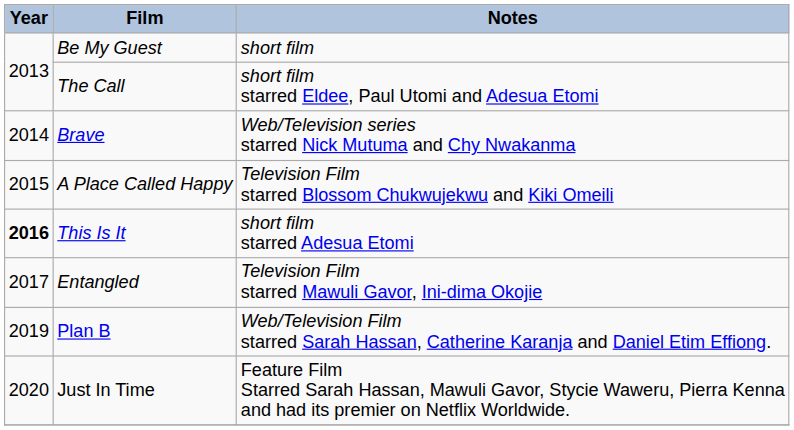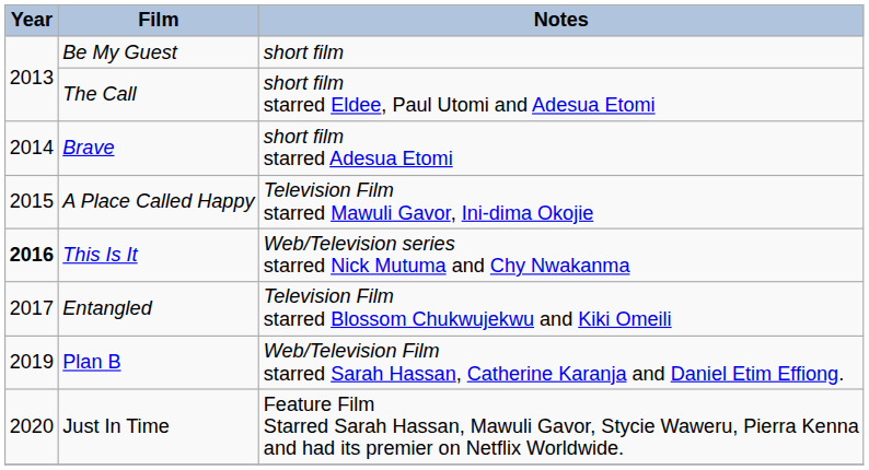Brave | Notes: Web/Television series starred Nick Mutuma and Chy Nwakanma -> short film starred Adesua Etomi
A Place Called Happy | Notes: Television Film starred Blossom Chukwujekwu and Kiki Omeili -> Television Film starred Mawuli Gavor, Ini-dima Okojie
This Is It | Notes: short film starred Adesua Etomi -> Web/Television series starred Nick Mutuma and Chy Nwakanma
Entangled | Notes: Television Film starred Mawuli Gavor, Ini-dima Okojie -> Television Film starred Blossom Chukwujekwu and Kiki Omeili
